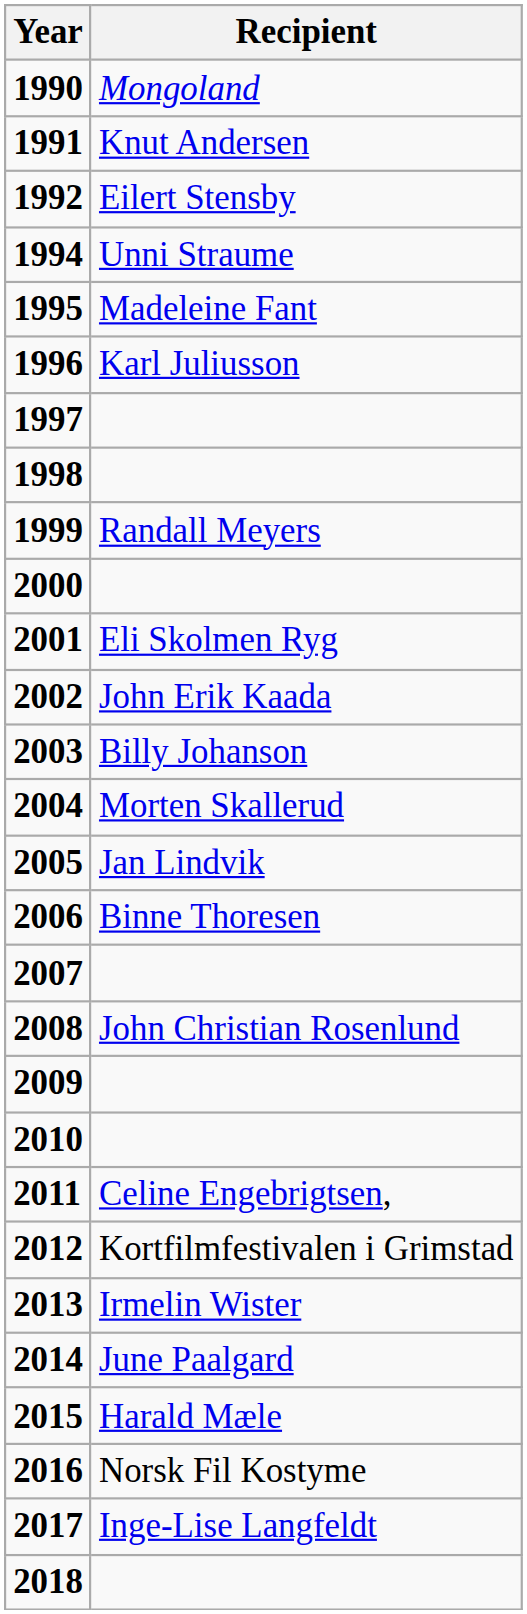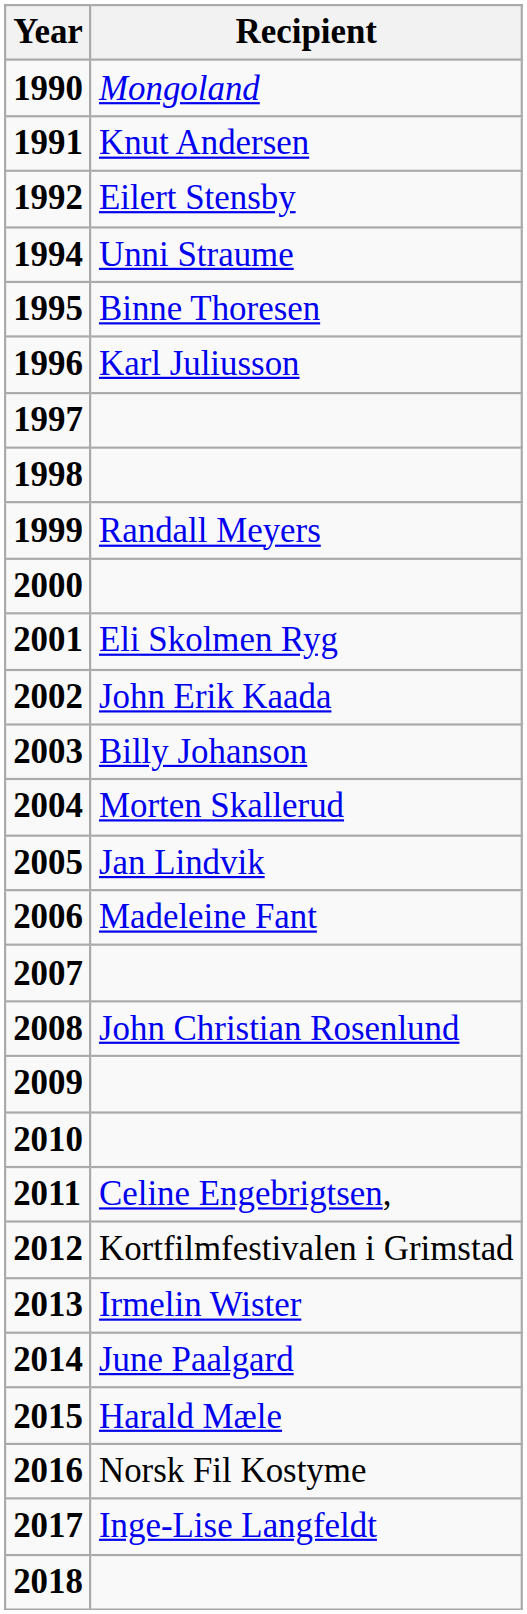1995 | Recipient: Madeleine Fant -> Binne Thoresen
2006 | Recipient: Binne Thoresen -> Madeleine Fant
